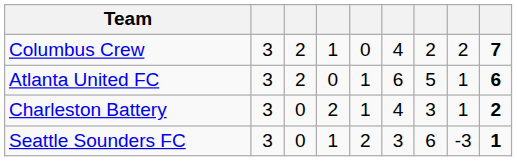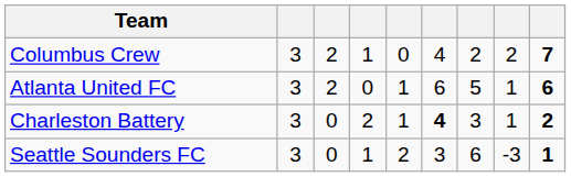Charleston Battery | column 6: normal -> bold
